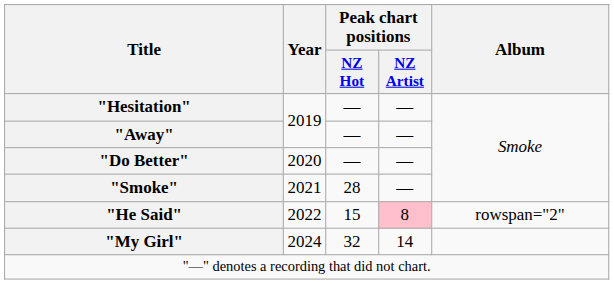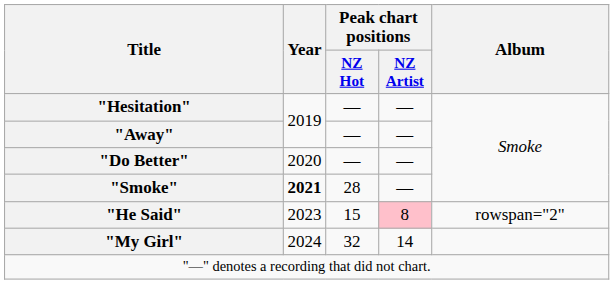"Smoke" | Year: normal -> bold
"He Said" | Year: 2022 -> 2023
